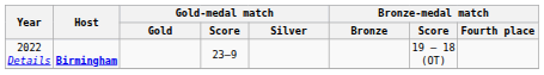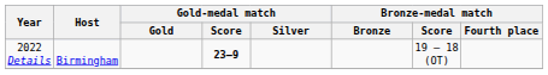2022 Details | Host: bold -> normal
2022 Details | Gold-medal match / Score: normal -> bold
